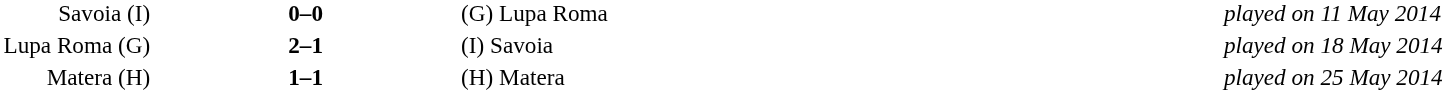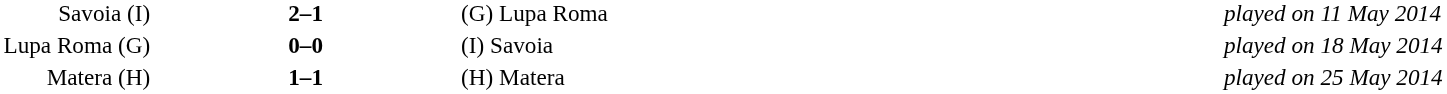Savoia (I) | column 2: 0–0 -> 2–1
Lupa Roma (G) | column 2: 2–1 -> 0–0
